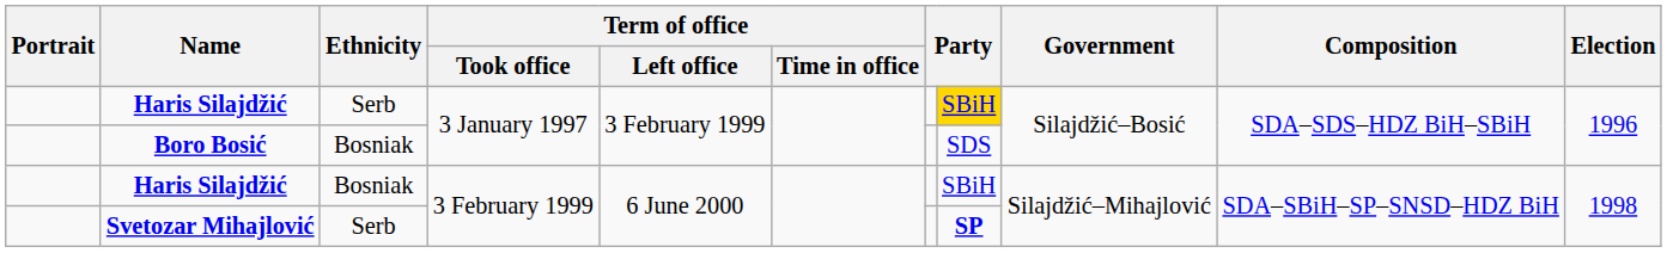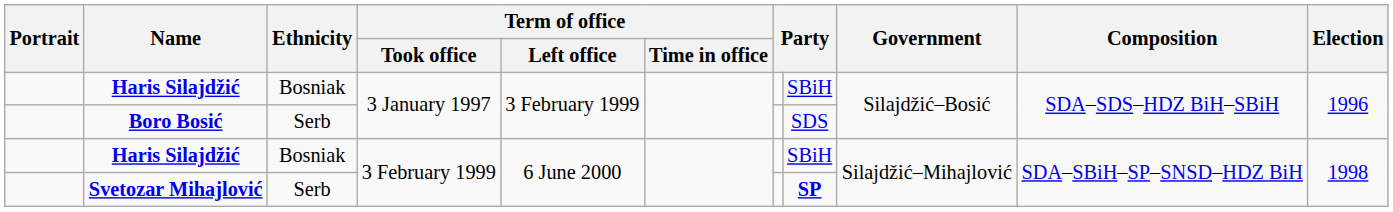Haris Silajdžić / 3 January 1997 | Ethnicity: Serb -> Bosniak
Haris Silajdžić / 3 January 1997 | column 8: gold background -> no background
Boro Bosić | Ethnicity: Bosniak -> Serb
